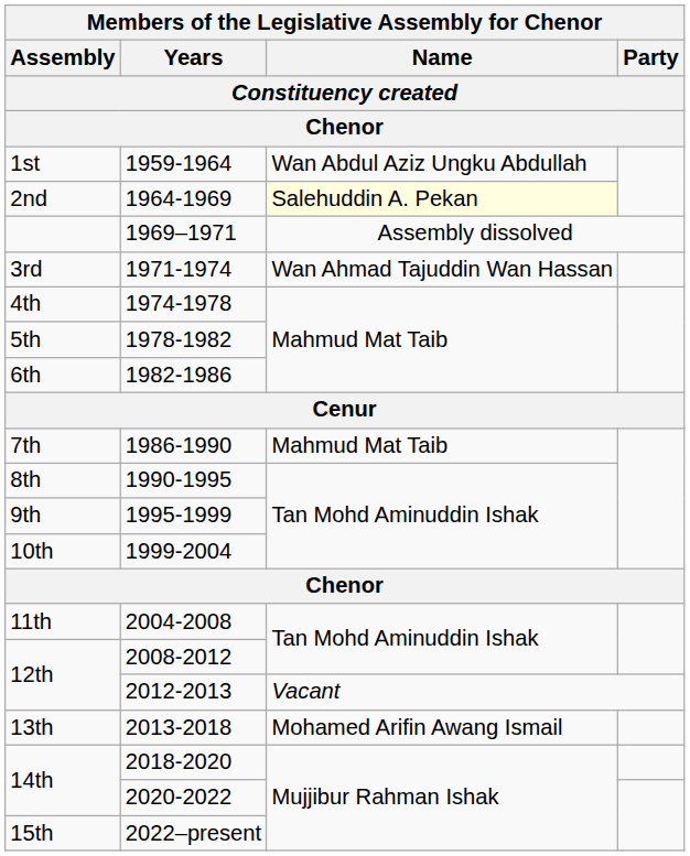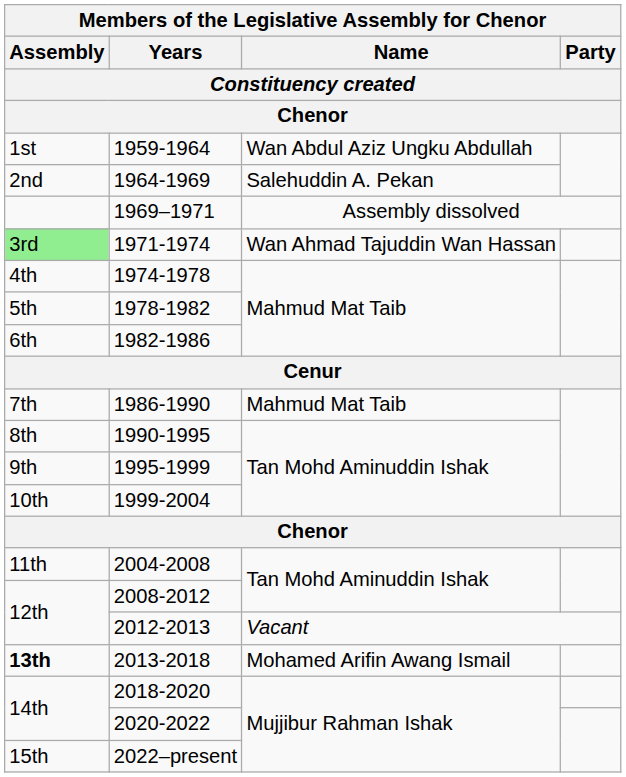1964-1969 | Name: lightyellow background -> no background
1971-1974 | Assembly: no background -> lightgreen background
2013-2018 | Assembly: normal -> bold
